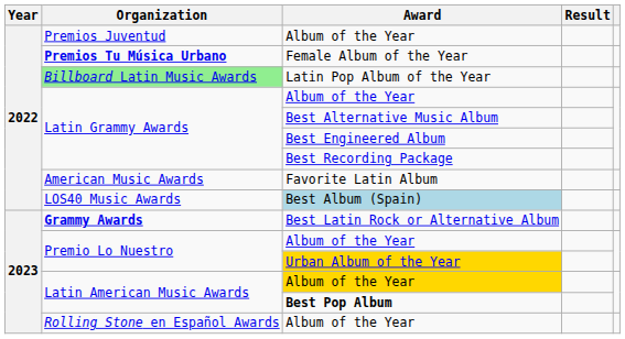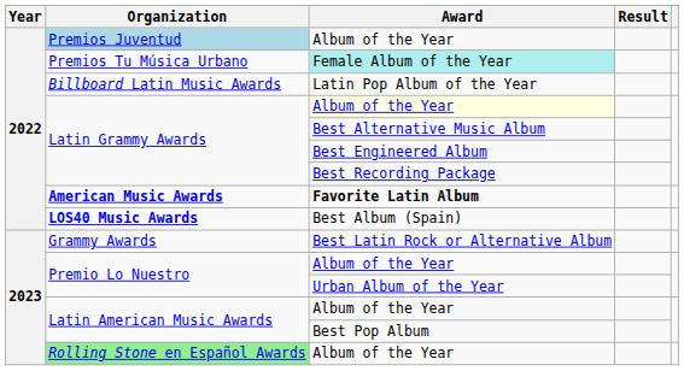Premios Juventud / Album of the Year | Organization: no background -> lightblue background
Female Album of the Year | Organization: bold -> normal
Female Album of the Year | Award: no background -> paleturquoise background
Latin Pop Album of the Year | Organization: lightgreen background -> no background
Latin Grammy Awards / Album of the Year | Award: no background -> lightyellow background
Favorite Latin Album | Organization: normal -> bold
Favorite Latin Album | Award: normal -> bold
Best Album (Spain) | Organization: normal -> bold
Best Album (Spain) | Award: lightblue background -> no background
Best Latin Rock or Alternative Album | Organization: bold -> normal
Urban Album of the Year | Award: gold background -> no background
Latin American Music Awards / Album of the Year | Award: gold background -> no background
Best Pop Album | Award: bold -> normal
Rolling Stone en Español Awards / Album of the Year | Organization: no background -> lightgreen background
